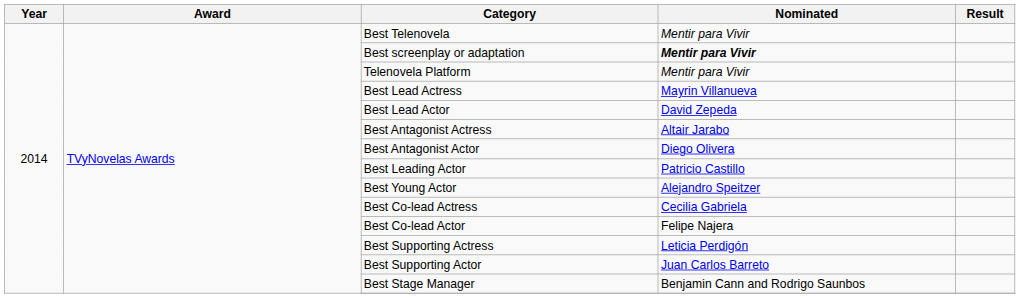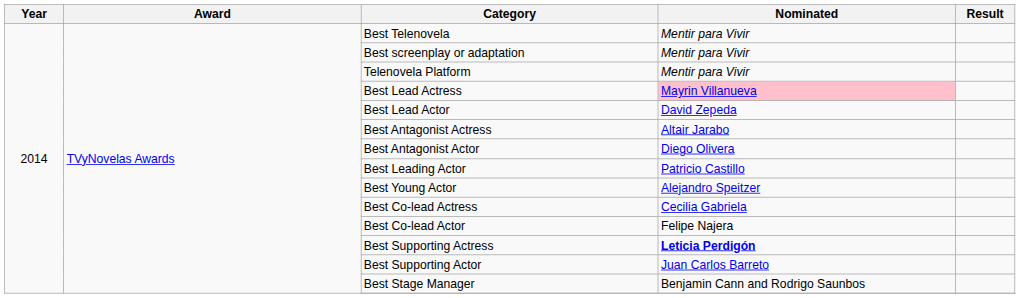Best screenplay or adaptation | Nominated: bold -> normal
Best Lead Actress | Nominated: no background -> pink background
Best Supporting Actress | Nominated: normal -> bold
